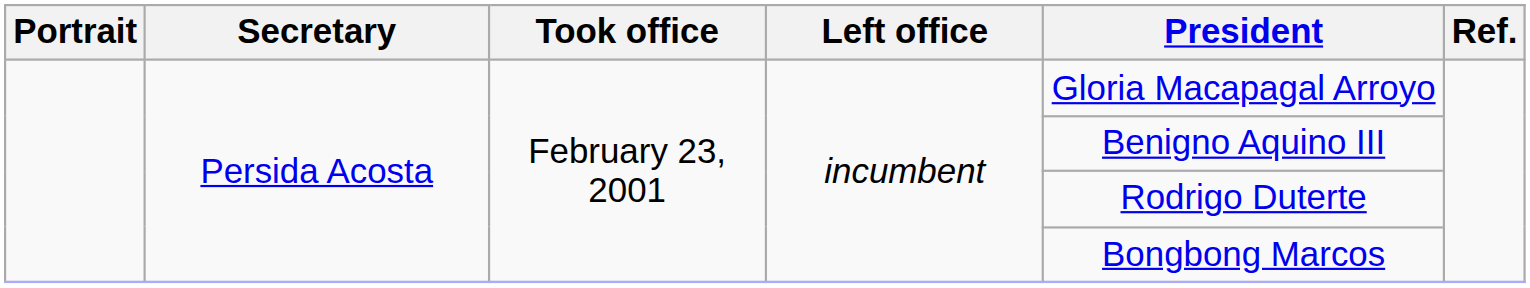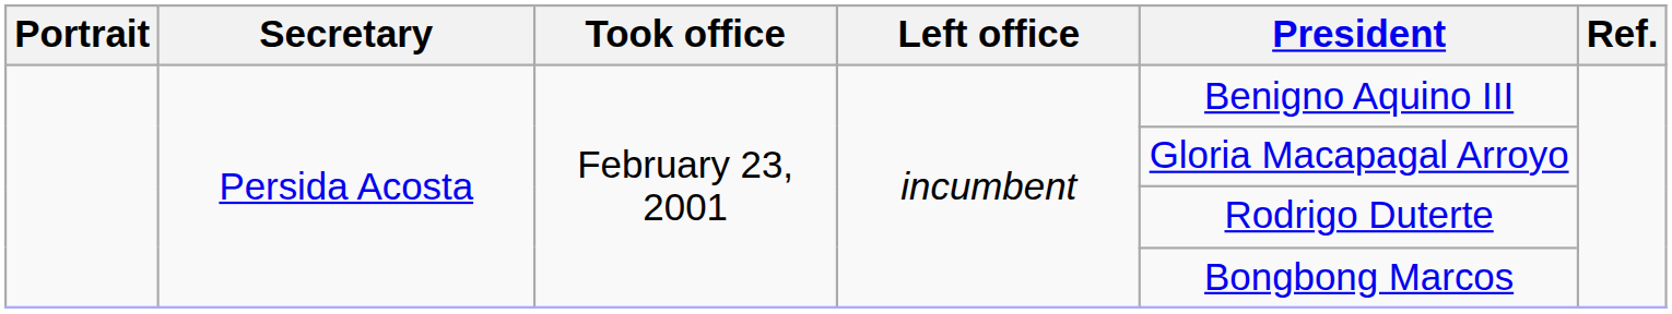row 2 | President: Gloria Macapagal Arroyo -> Benigno Aquino III
row 3 | President: Benigno Aquino III -> Gloria Macapagal Arroyo
